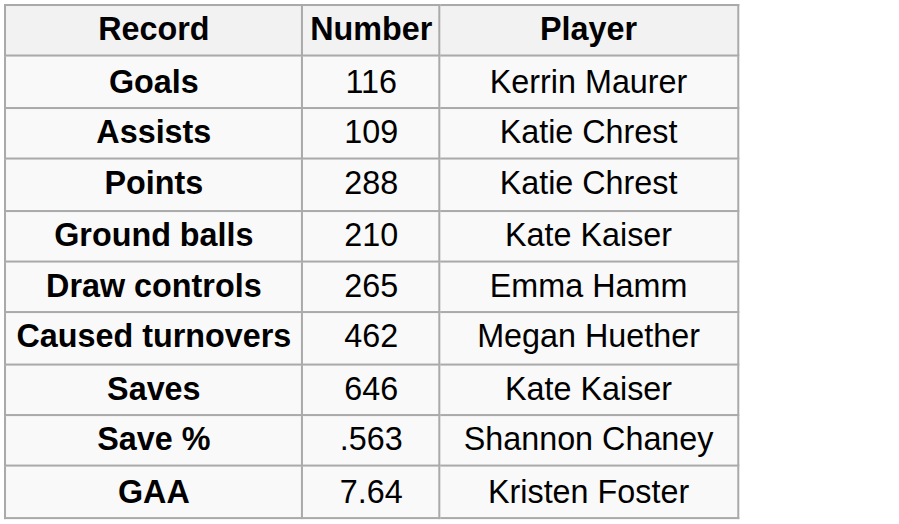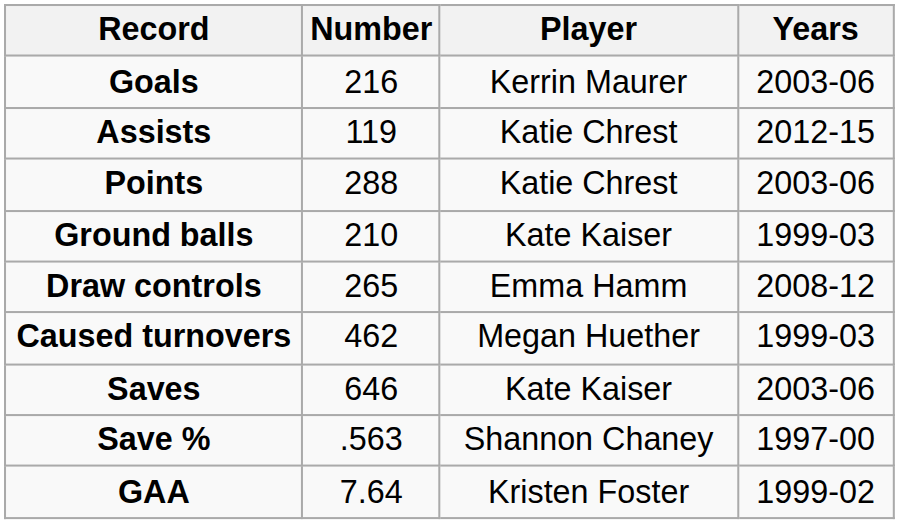+ column: Years | 2003-06 | 2012-15 | 2003-06 | 1999-03 | 2008-12 | 1999-03 | 2003-06 | 1997-00 | 1999-02
Goals | Number: 116 -> 216
Assists | Number: 109 -> 119
